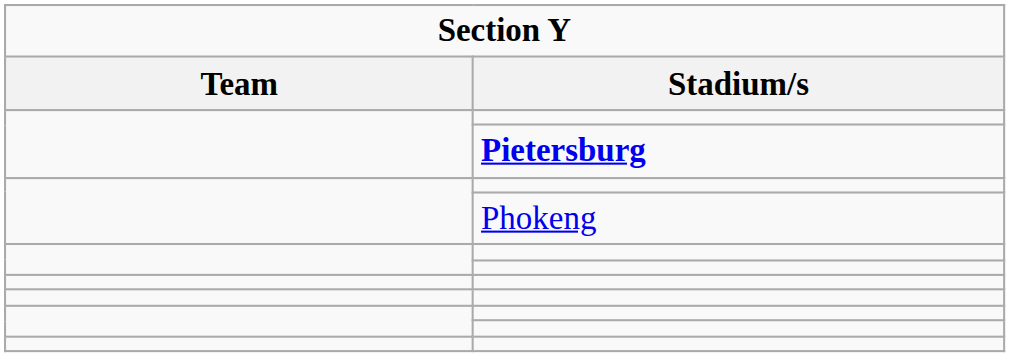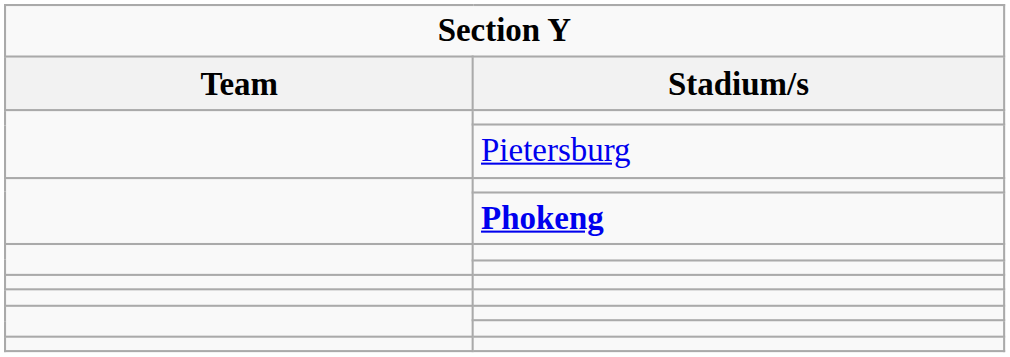Pietersburg | Stadium/s: bold -> normal
Phokeng | Stadium/s: normal -> bold
